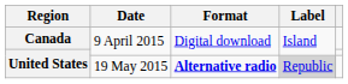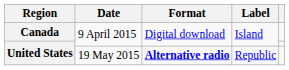United States / 19 May 2015 | Label: lightgrey background -> no background
